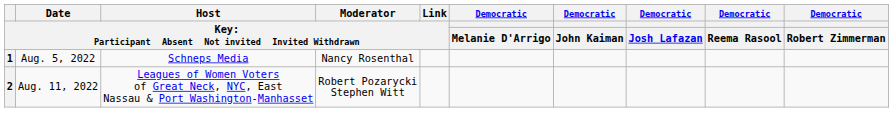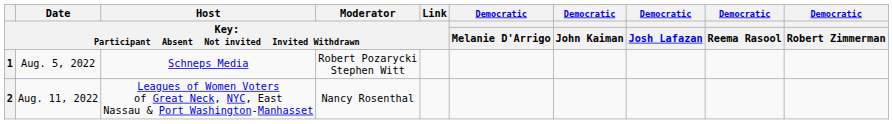1 | column 4: Nancy Rosenthal -> Robert Pozarycki Stephen Witt
2 | column 4: Robert Pozarycki Stephen Witt -> Nancy Rosenthal
